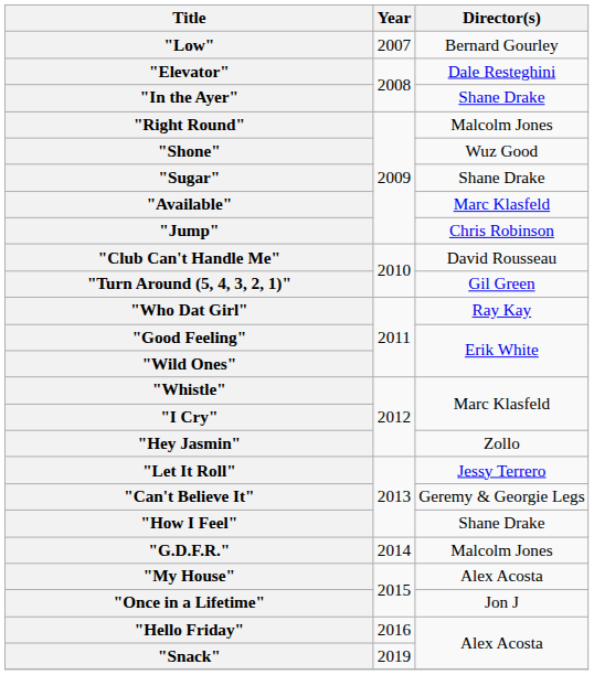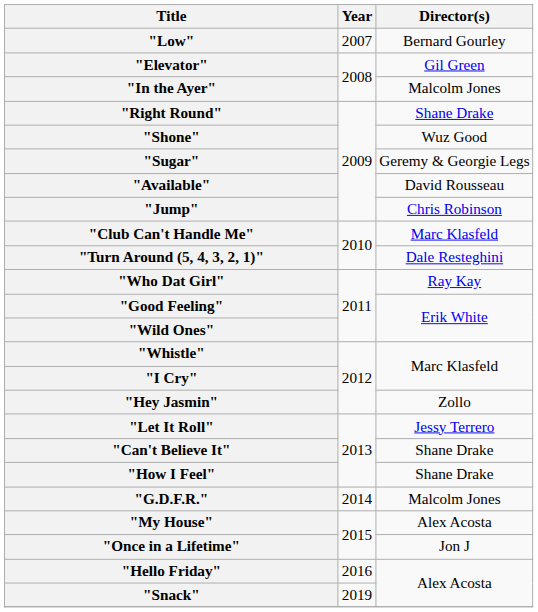"Elevator" | Director(s): Dale Resteghini -> Gil Green
"In the Ayer" | Director(s): Shane Drake -> Malcolm Jones
"Right Round" | Director(s): Malcolm Jones -> Shane Drake
"Sugar" | Director(s): Shane Drake -> Geremy & Georgie Legs
"Available" | Director(s): Marc Klasfeld -> David Rousseau
"Club Can't Handle Me" | Director(s): David Rousseau -> Marc Klasfeld
"Turn Around (5, 4, 3, 2, 1)" | Director(s): Gil Green -> Dale Resteghini
"Can't Believe It" | Director(s): Geremy & Georgie Legs -> Shane Drake
